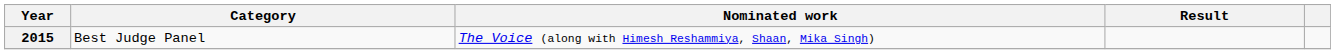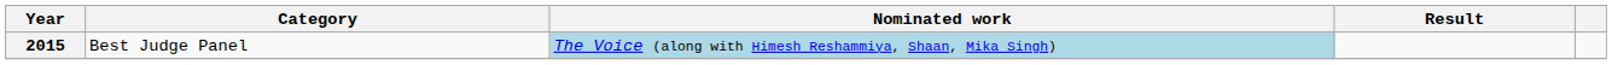2015 | Nominated work: no background -> lightblue background
